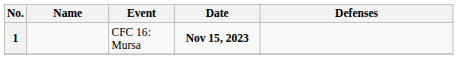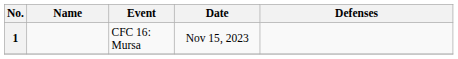1 | Date: bold -> normal
